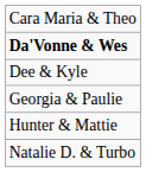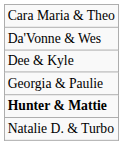row 2 | column 1: bold -> normal
row 5 | column 1: normal -> bold
